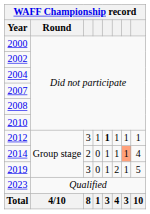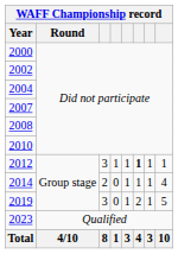2012 | column 5: bold -> normal
2012 | column 6: normal -> bold
2014 | column 7: lightsalmon background -> no background
